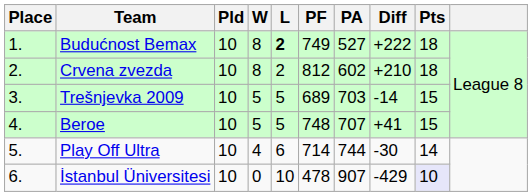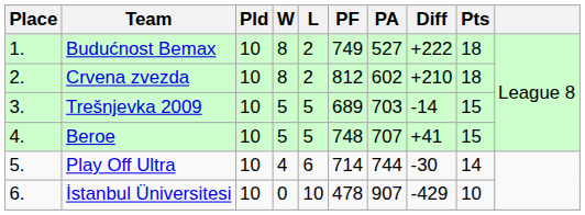Budućnost Bemax | L: bold -> normal
İstanbul Üniversitesi | Pts: lavender background -> no background
